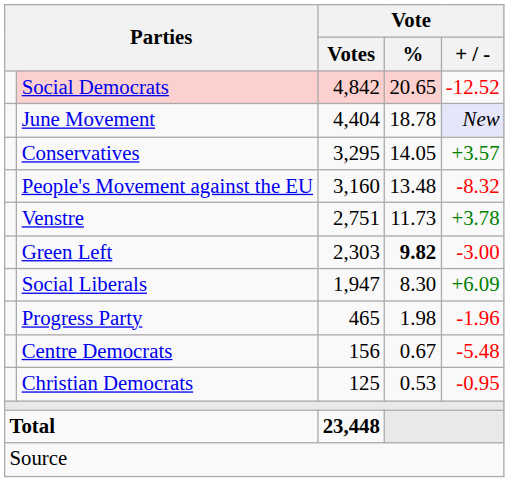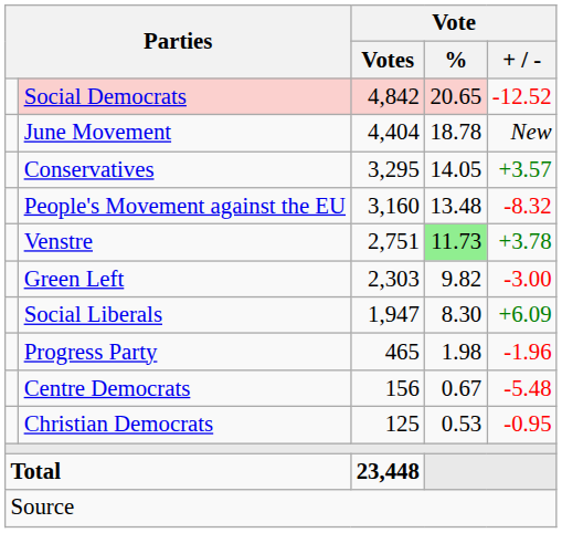June Movement | Vote / + / -: lavender background -> no background
Venstre | Vote / %: no background -> lightgreen background
Green Left | Vote / %: bold -> normal
